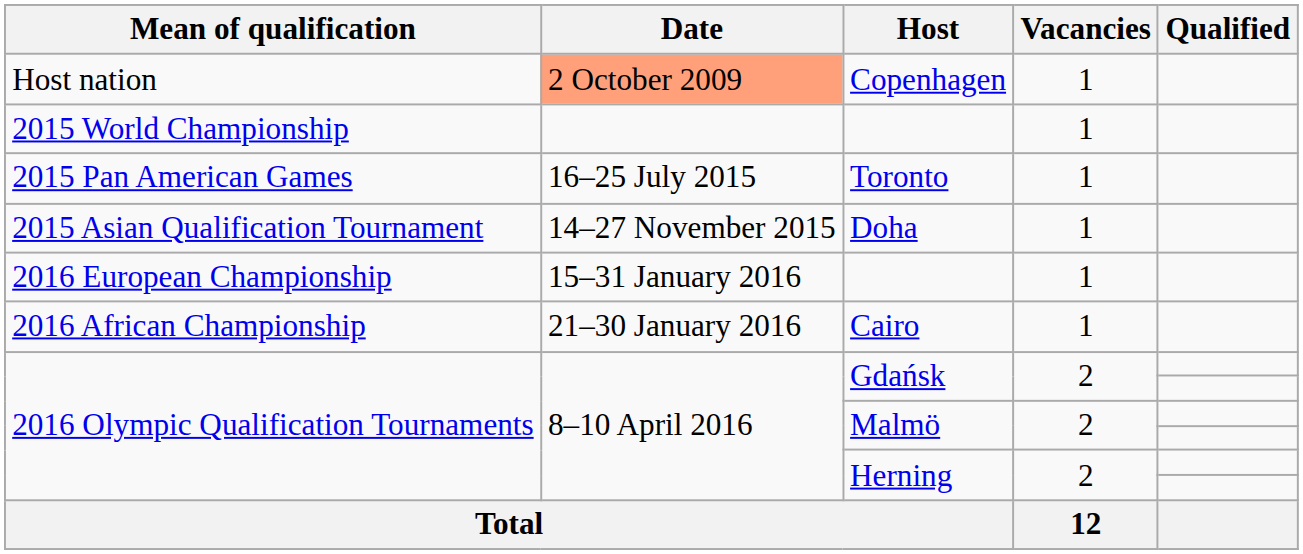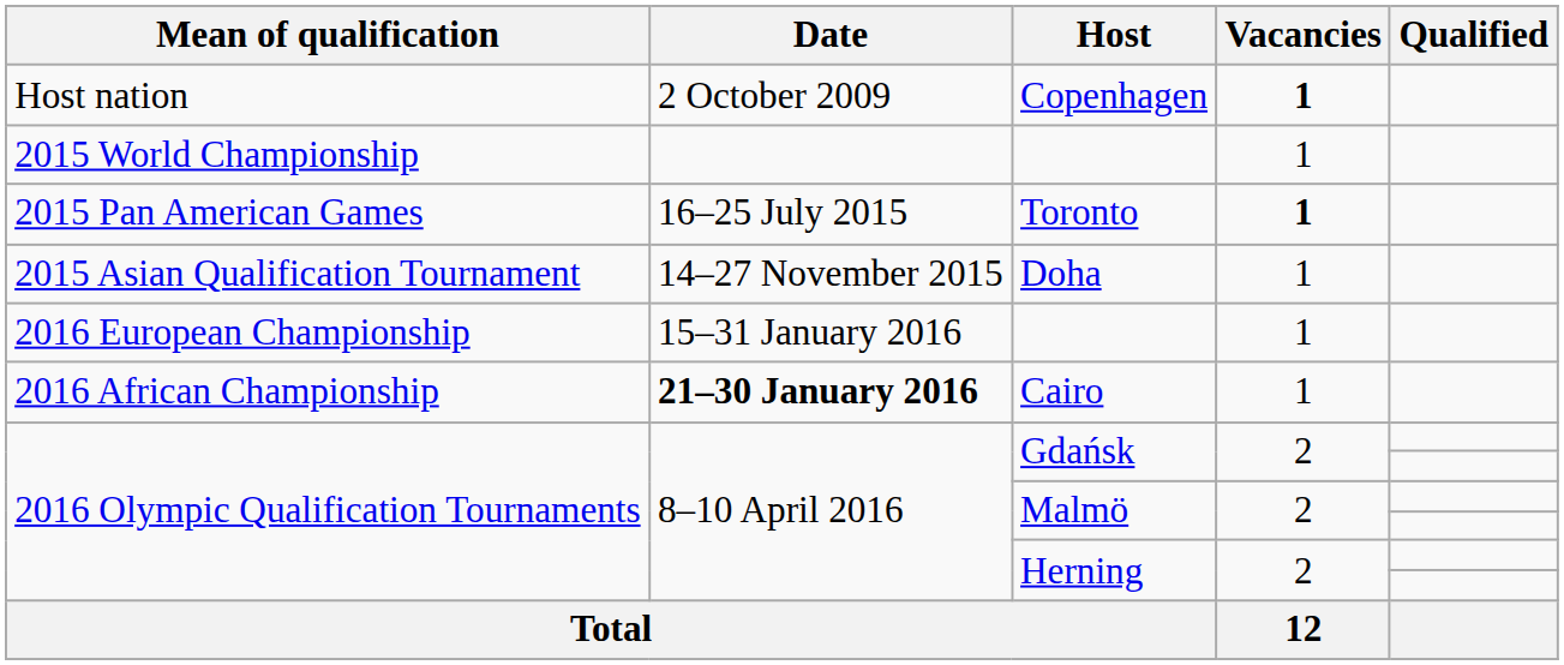Copenhagen | Date: lightsalmon background -> no background
Copenhagen | Vacancies: normal -> bold
Toronto | Vacancies: normal -> bold
Cairo | Date: normal -> bold
